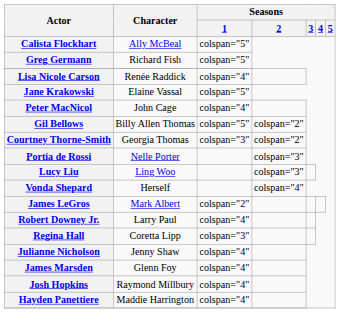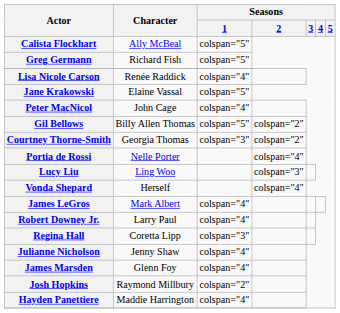Portia de Rossi | Seasons / 2: colspan="3" -> colspan="4"
James LeGros | Seasons / 1: colspan="2" -> colspan="4"
Josh Hopkins | Seasons / 1: colspan="4" -> colspan="2"
